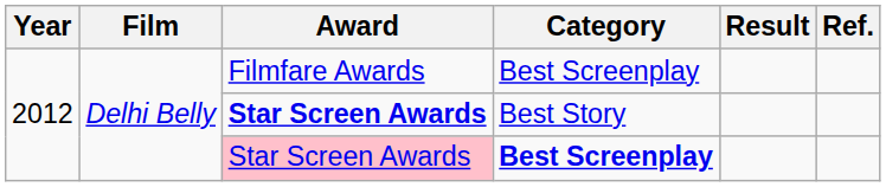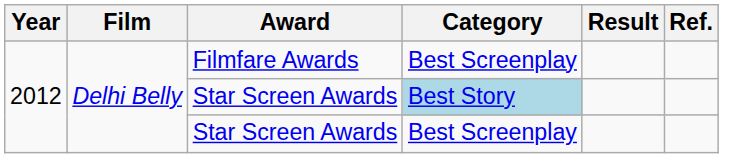Star Screen Awards / Best Story | Award: bold -> normal
Star Screen Awards / Best Story | Category: no background -> lightblue background
Star Screen Awards / Best Screenplay | Award: pink background -> no background
Star Screen Awards / Best Screenplay | Category: bold -> normal
